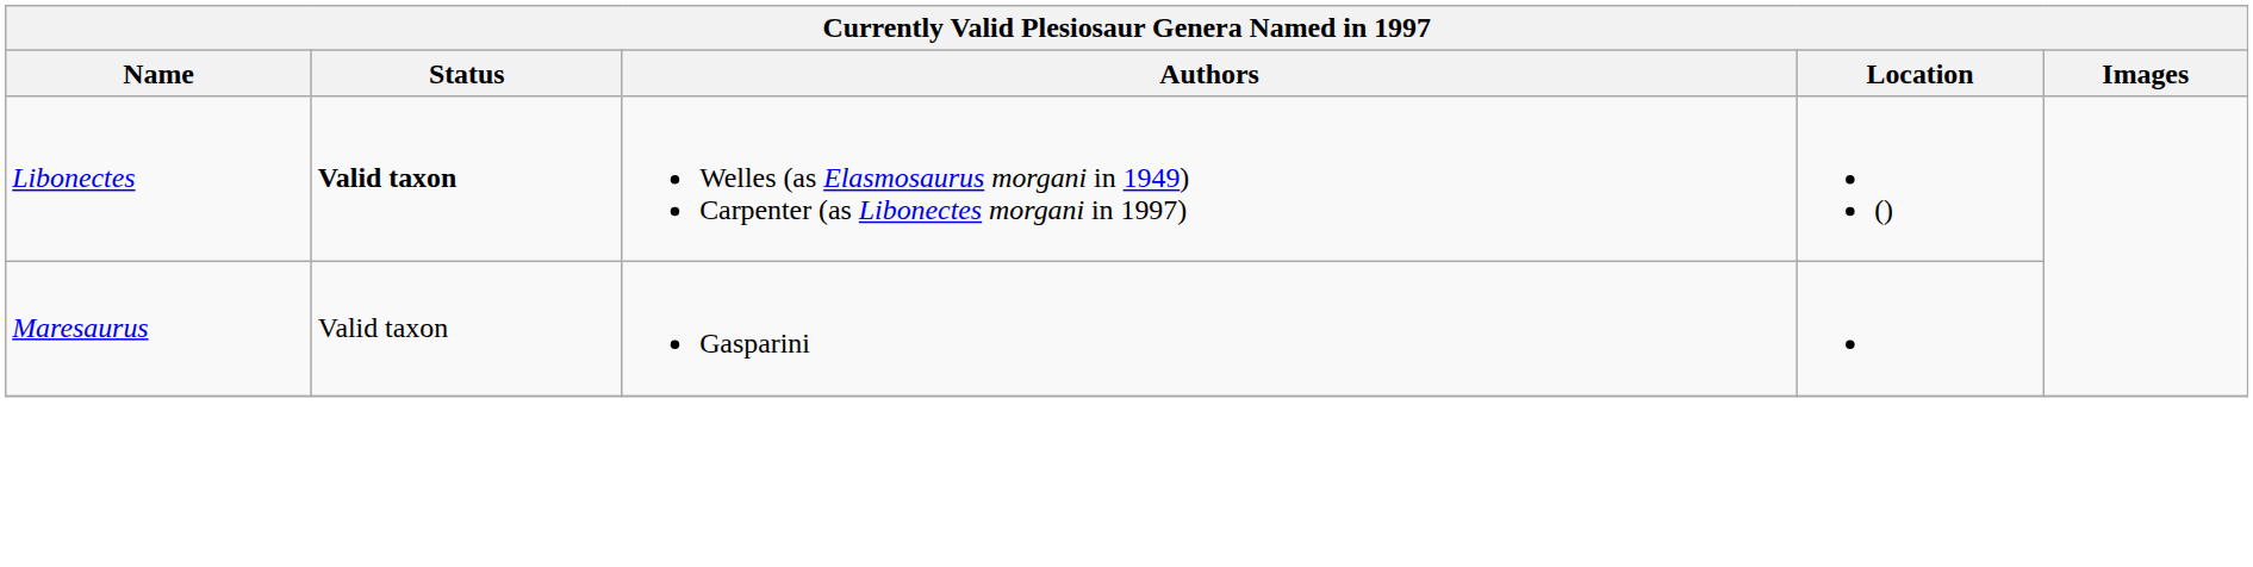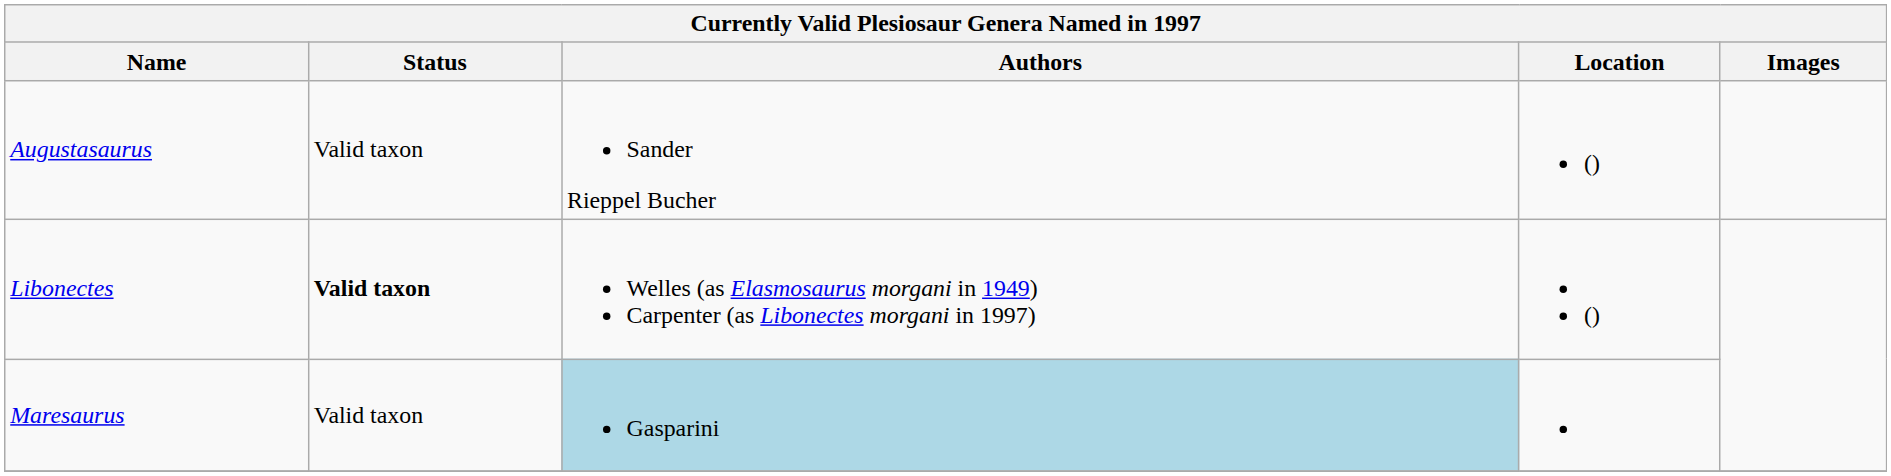+ row: Augustasaurus | Valid taxon | Sander Rieppel Bucher | ()
Maresaurus | Authors: no background -> lightblue background
